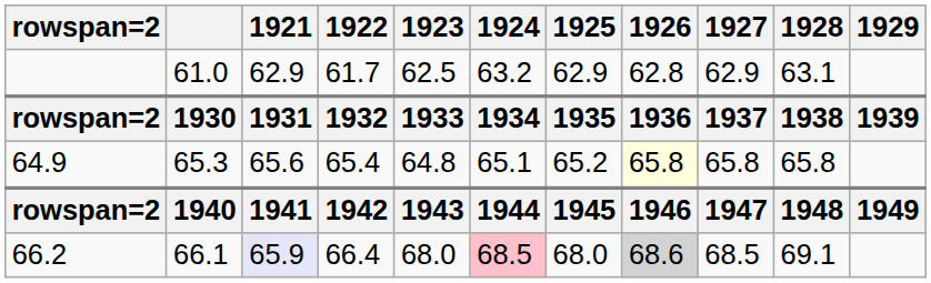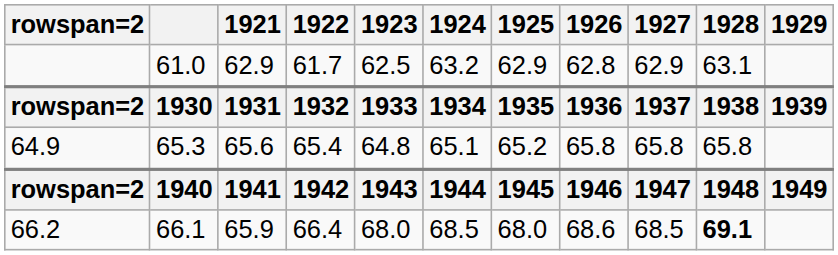64.9 | 1926: lightyellow background -> no background
66.2 | 1921: lavender background -> no background
66.2 | 1924: pink background -> no background
66.2 | 1926: lightgrey background -> no background
66.2 | 1928: normal -> bold
